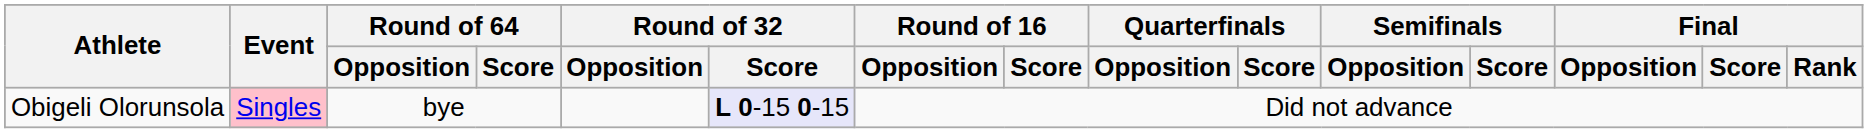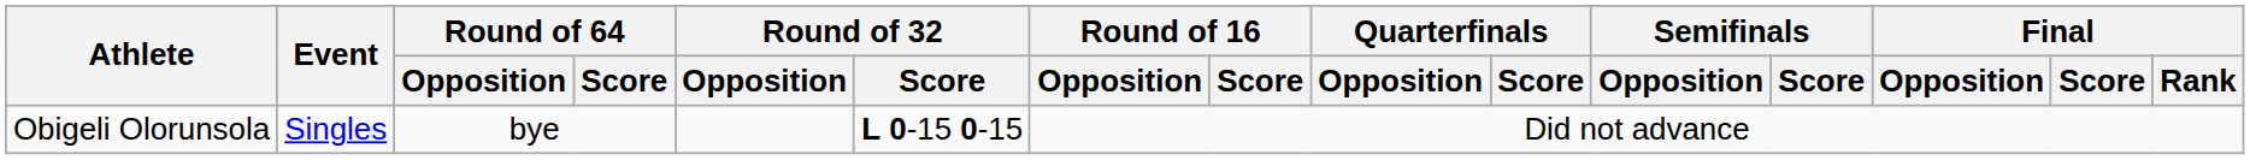Obigeli Olorunsola | Event: pink background -> no background
Obigeli Olorunsola | Round of 32 / Score: lavender background -> no background
